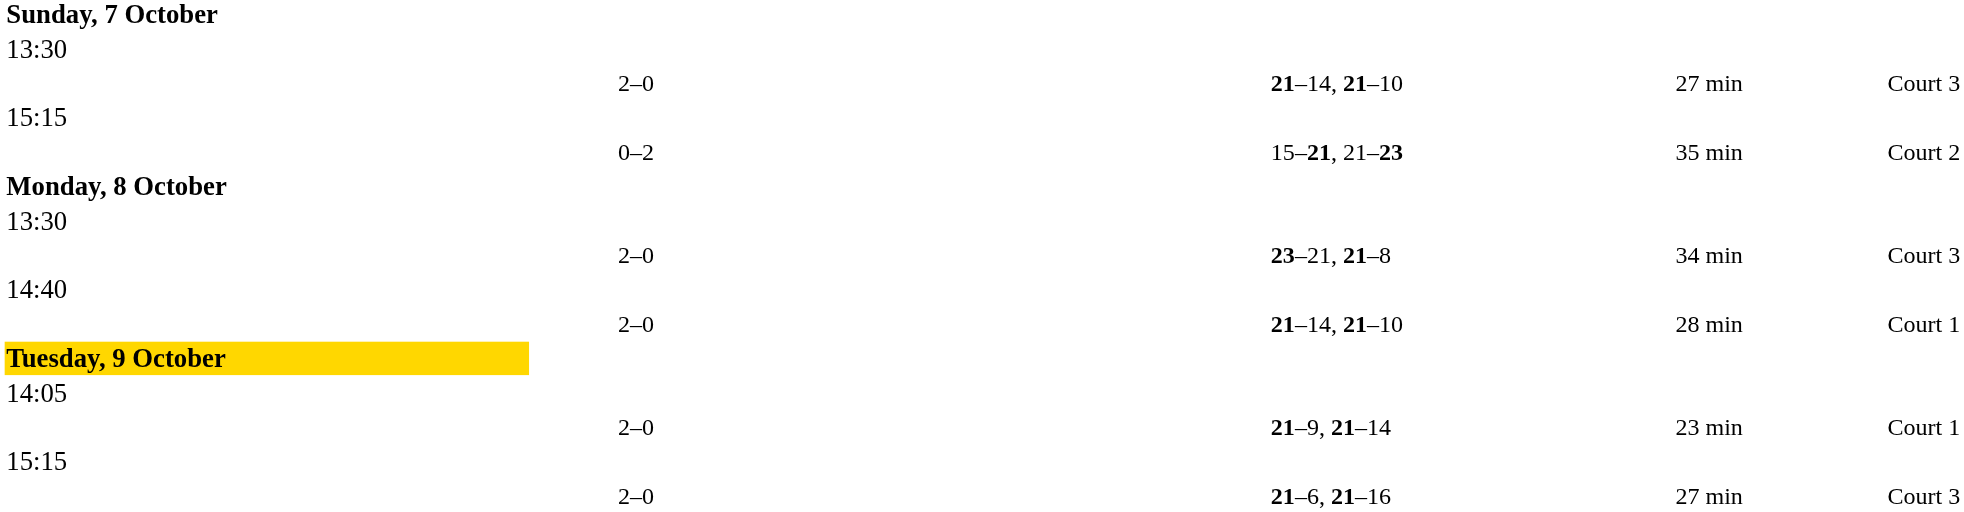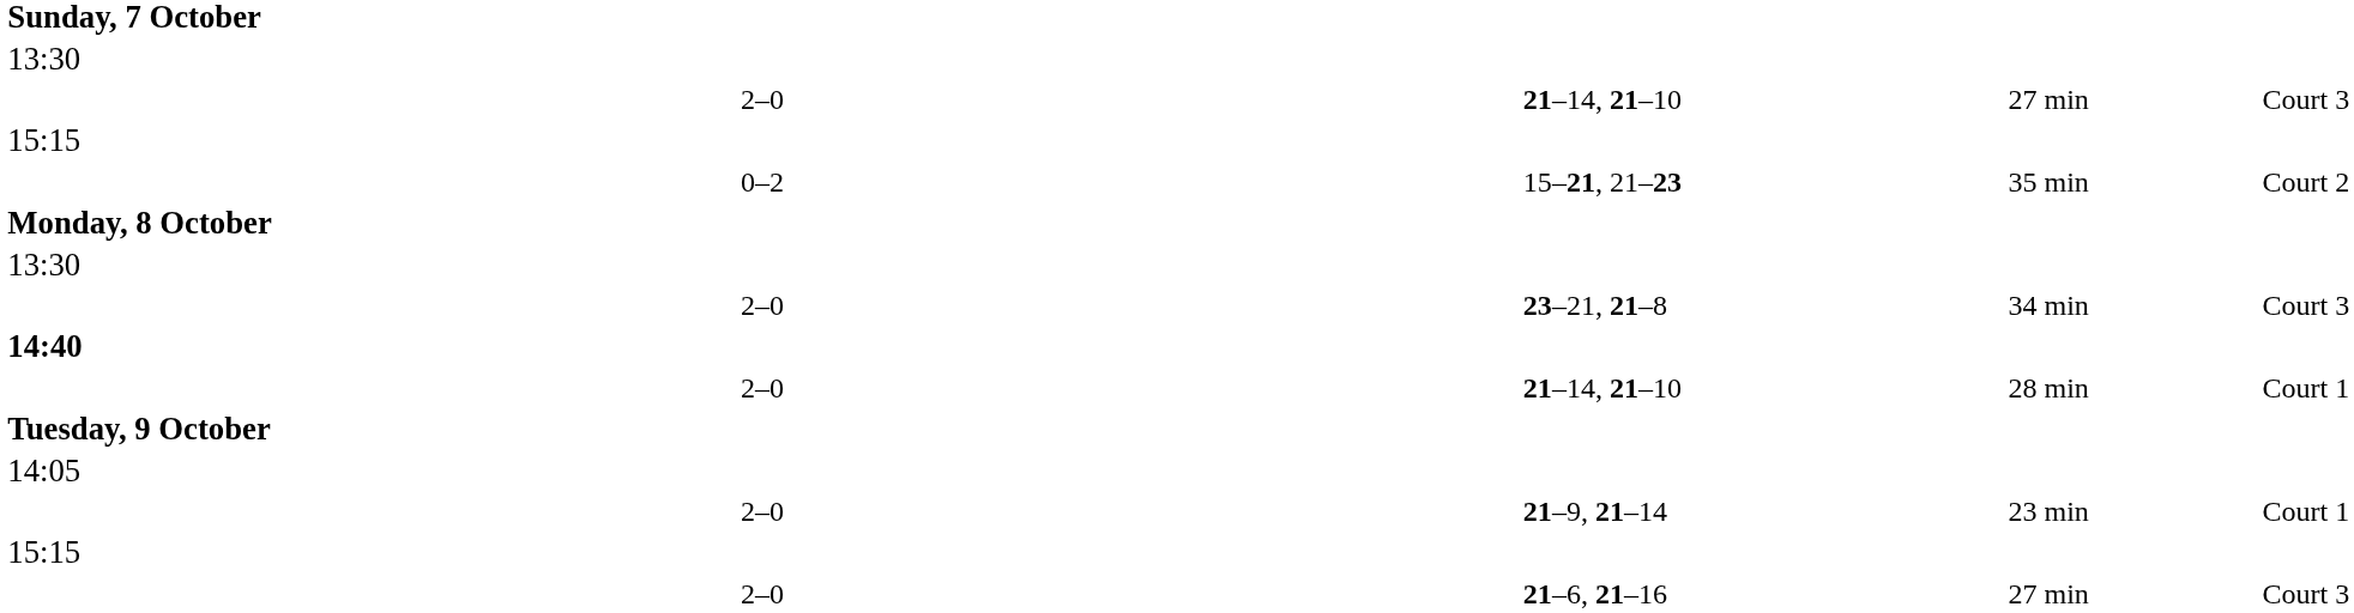14:40 | column 1: normal -> bold
Tuesday, 9 October | column 1: gold background -> no background
